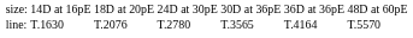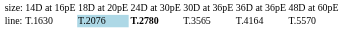line: | column 3: no background -> lightblue background
line: | column 4: normal -> bold
